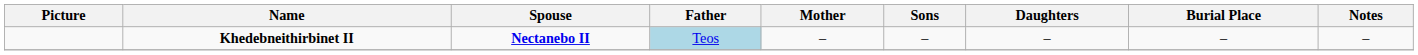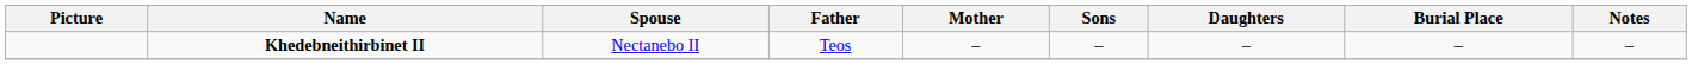Khedebneithirbinet II | Spouse: bold -> normal
Khedebneithirbinet II | Father: lightblue background -> no background
